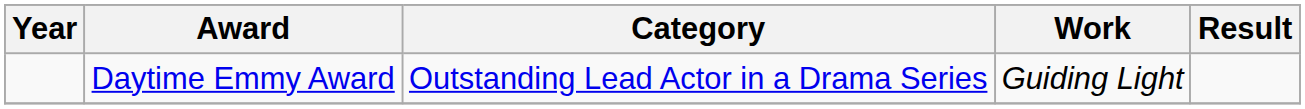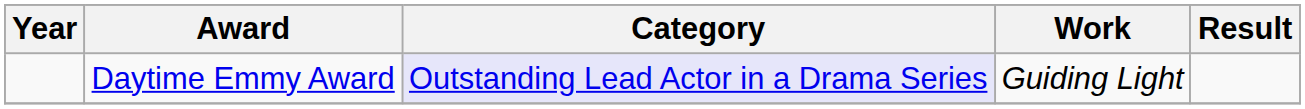Daytime Emmy Award | Category: no background -> lavender background
